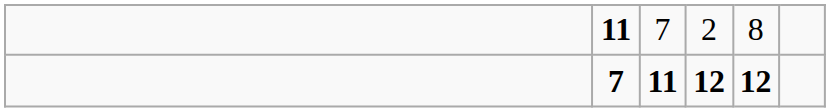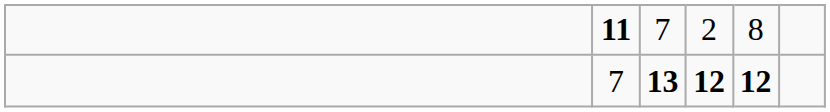row 2 | column 2: bold -> normal
row 2 | column 3: 11 -> 13
